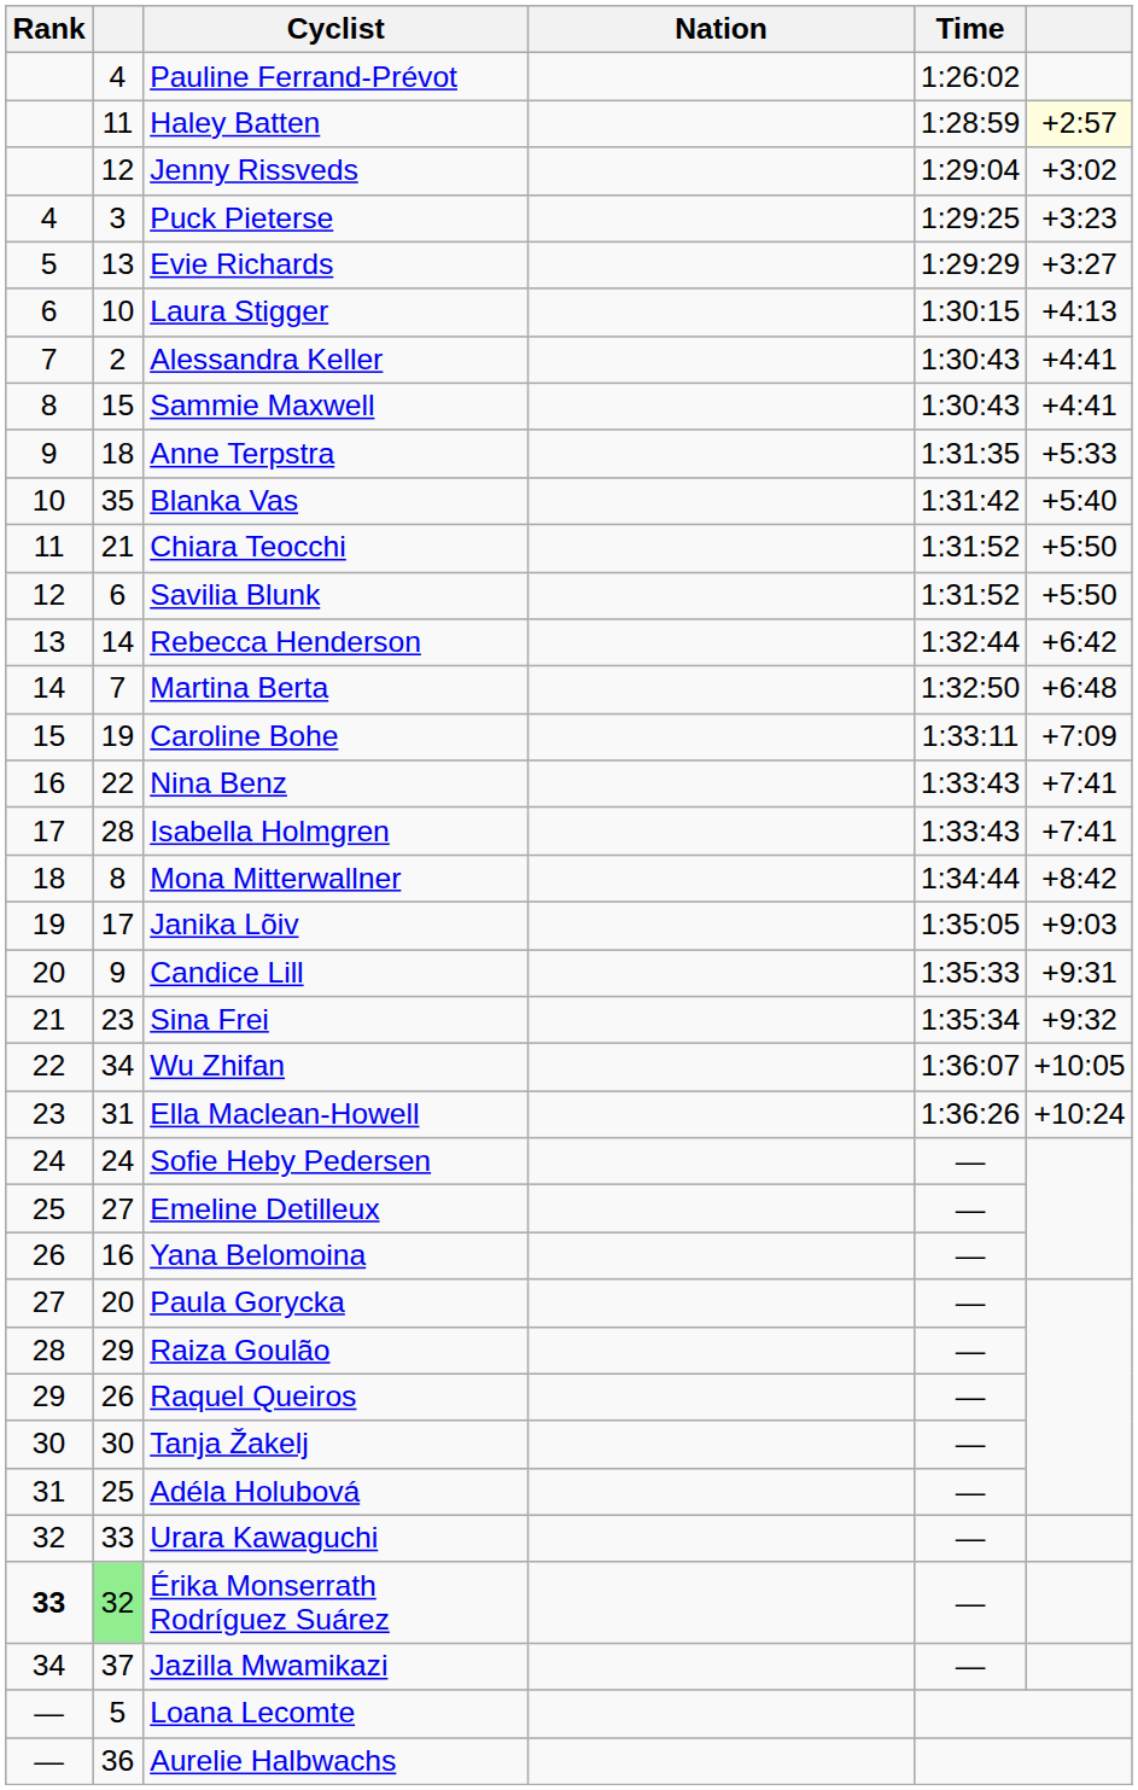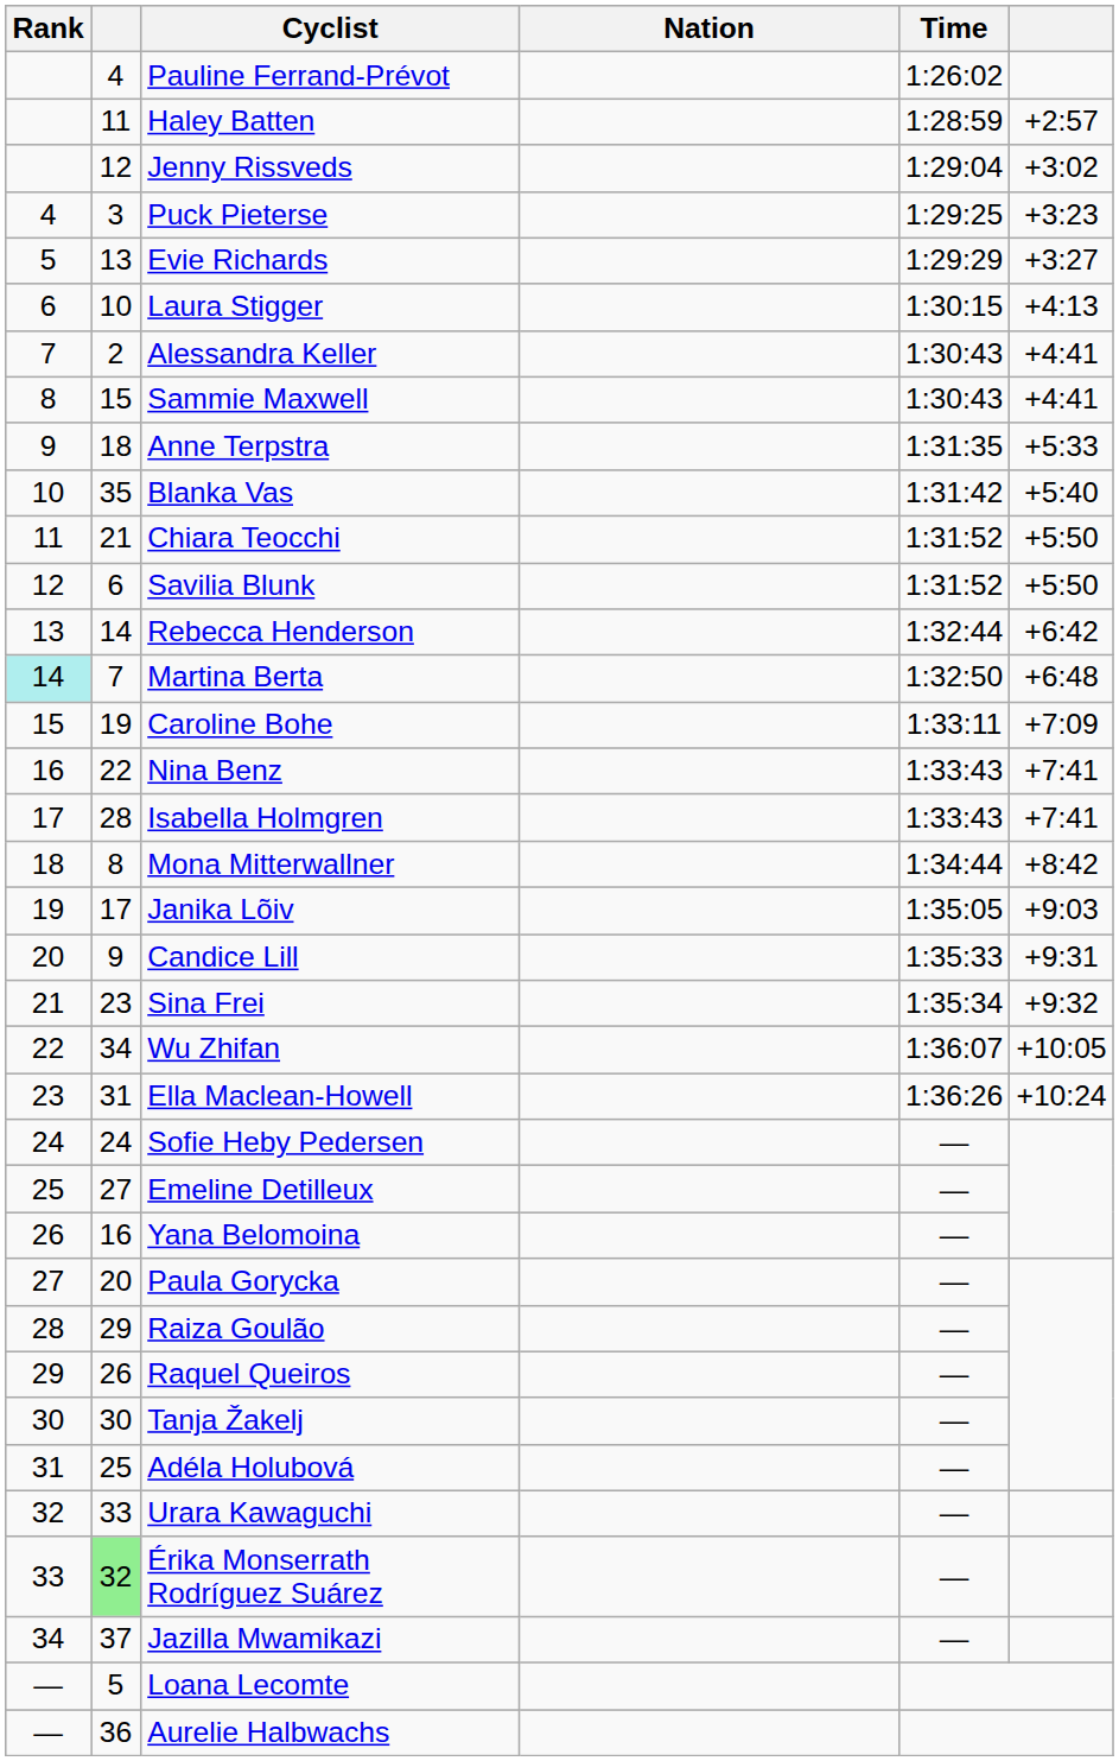Haley Batten | column 6: lightyellow background -> no background
Martina Berta | Rank: no background -> paleturquoise background
Érika Monserrath Rodríguez Suárez | Rank: bold -> normal
